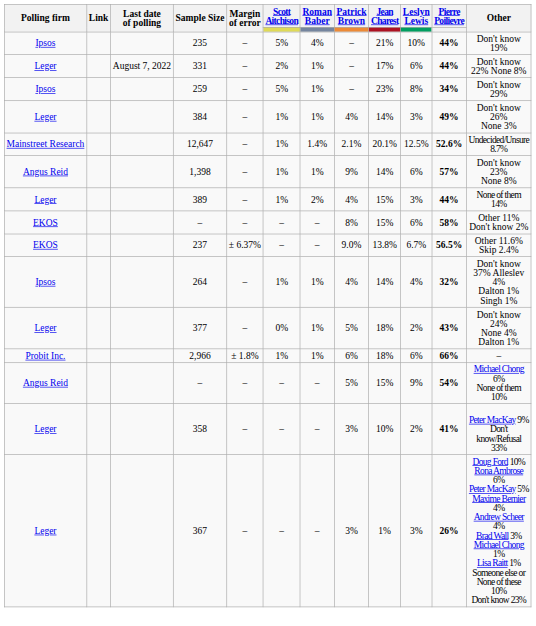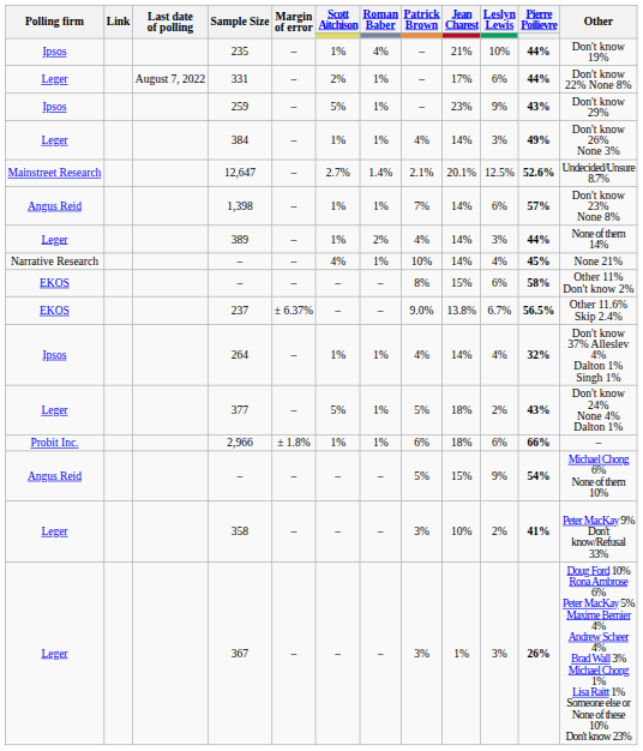235 | Scott Aitchison: 5% -> 1%
259 | Leslyn Lewis: 8% -> 9%
259 | Pierre Poilievre: 34% -> 43%
12,647 | Scott Aitchison: 1% -> 2.7%
1,398 | Patrick Brown: 9% -> 7%
389 | Jean Charest: 15% -> 14%
+ row: Narrative Research | – | – | 4% | 1% | 10% | 14% | 4% | 45% | None 21%
377 | Scott Aitchison: 0% -> 5%
